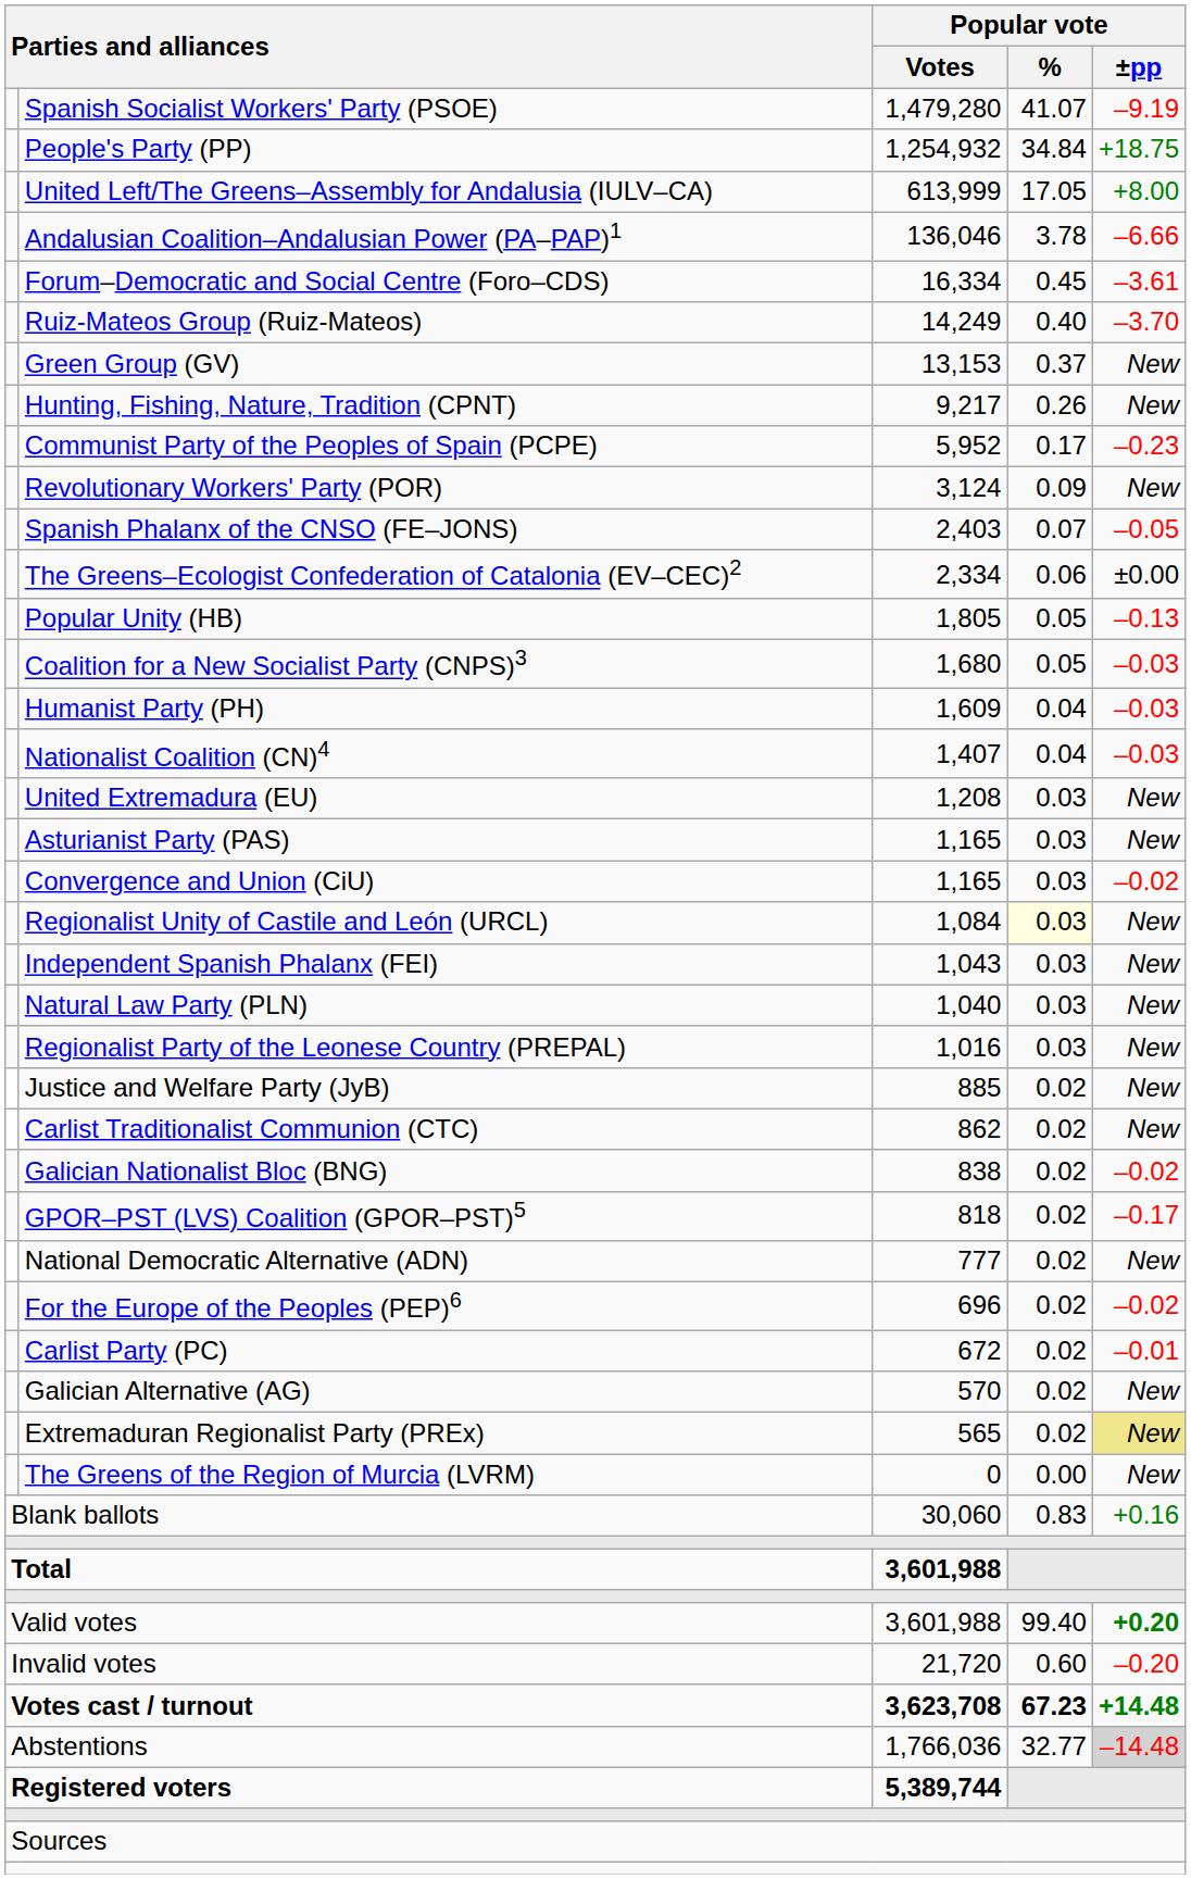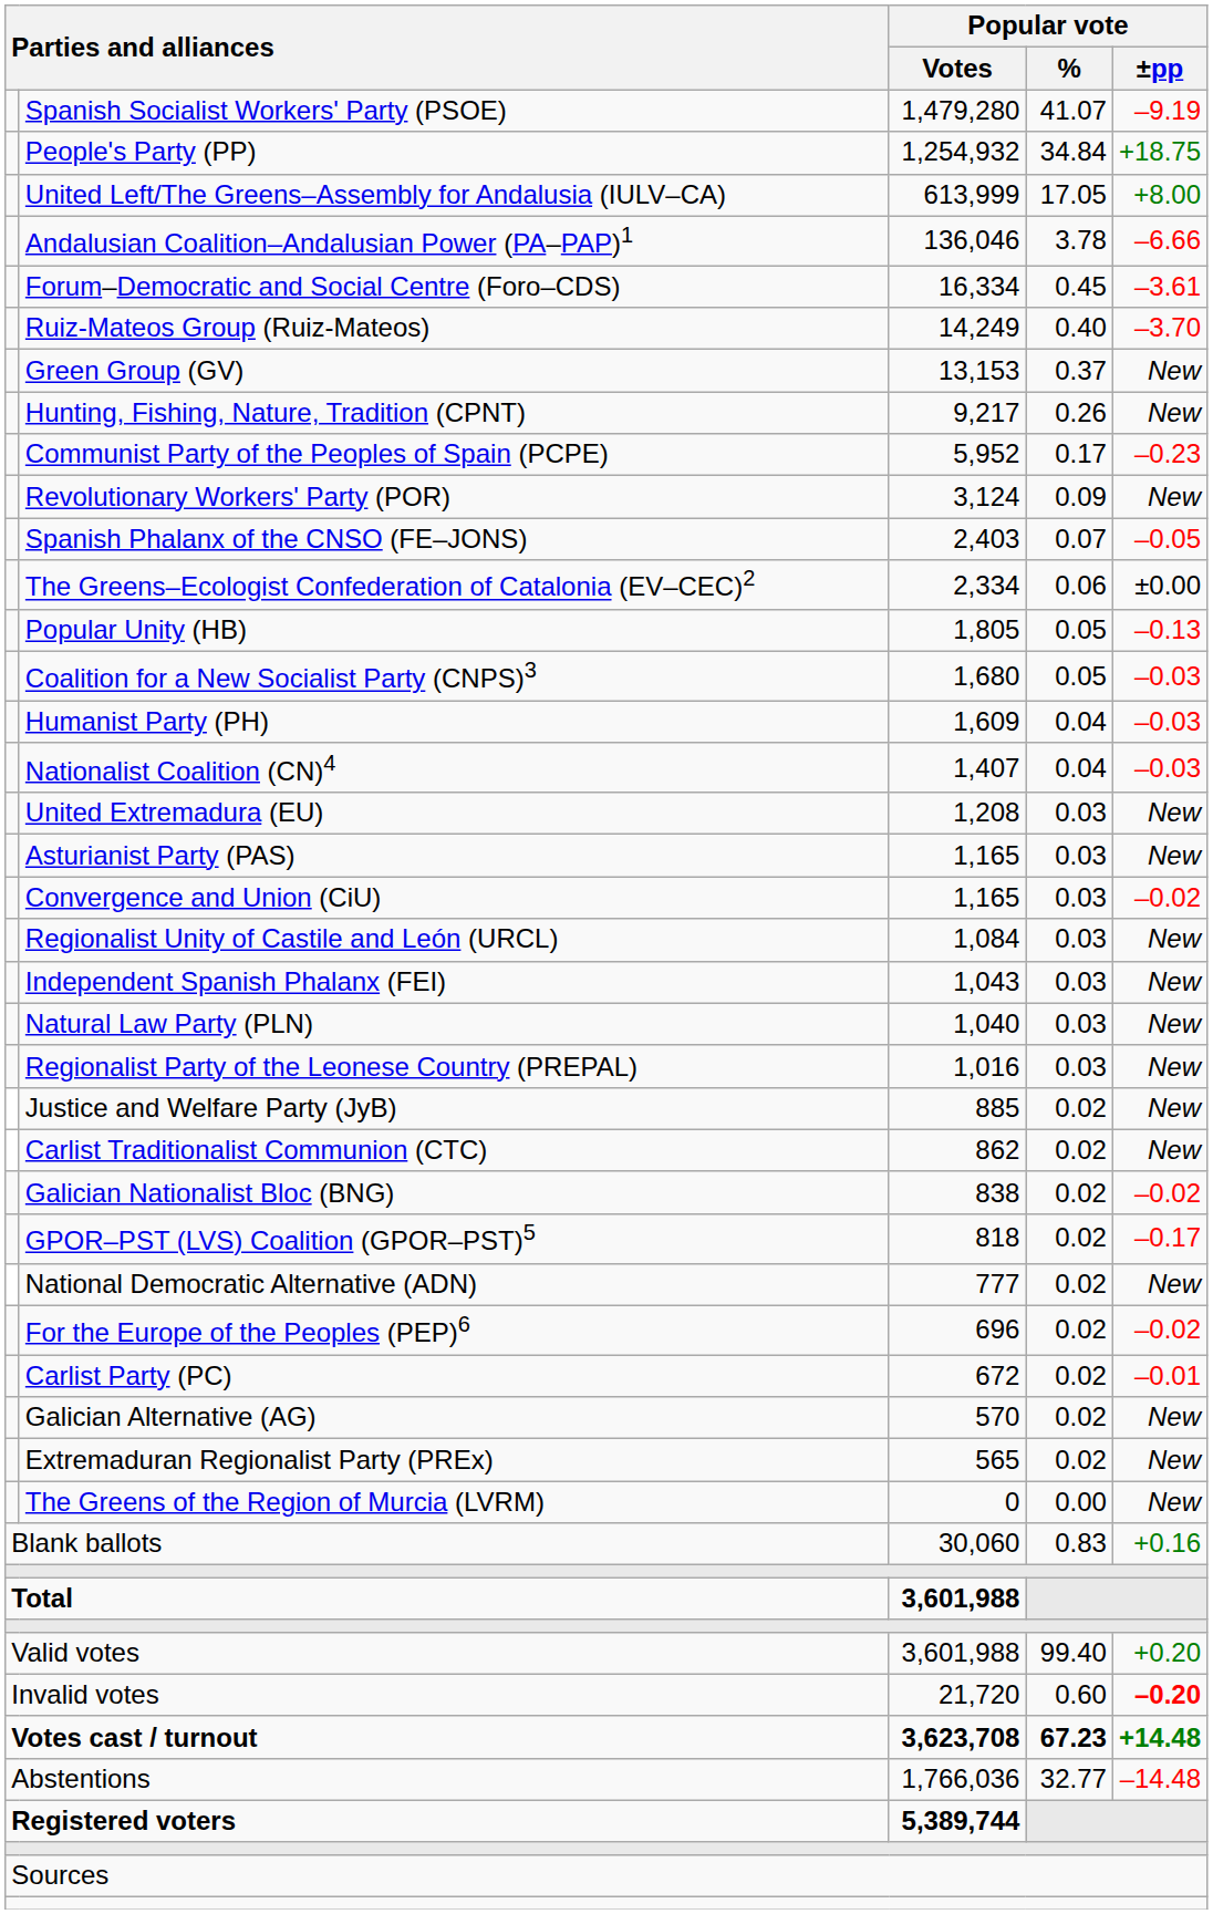Regionalist Unity of Castile and León (URCL) | Popular vote / %: lightyellow background -> no background
Extremaduran Regionalist Party (PREx) | Popular vote / ±pp: khaki background -> no background
Valid votes | Popular vote / ±pp: bold -> normal
Invalid votes | Popular vote / ±pp: normal -> bold
Abstentions | Popular vote / ±pp: lightgrey background -> no background
